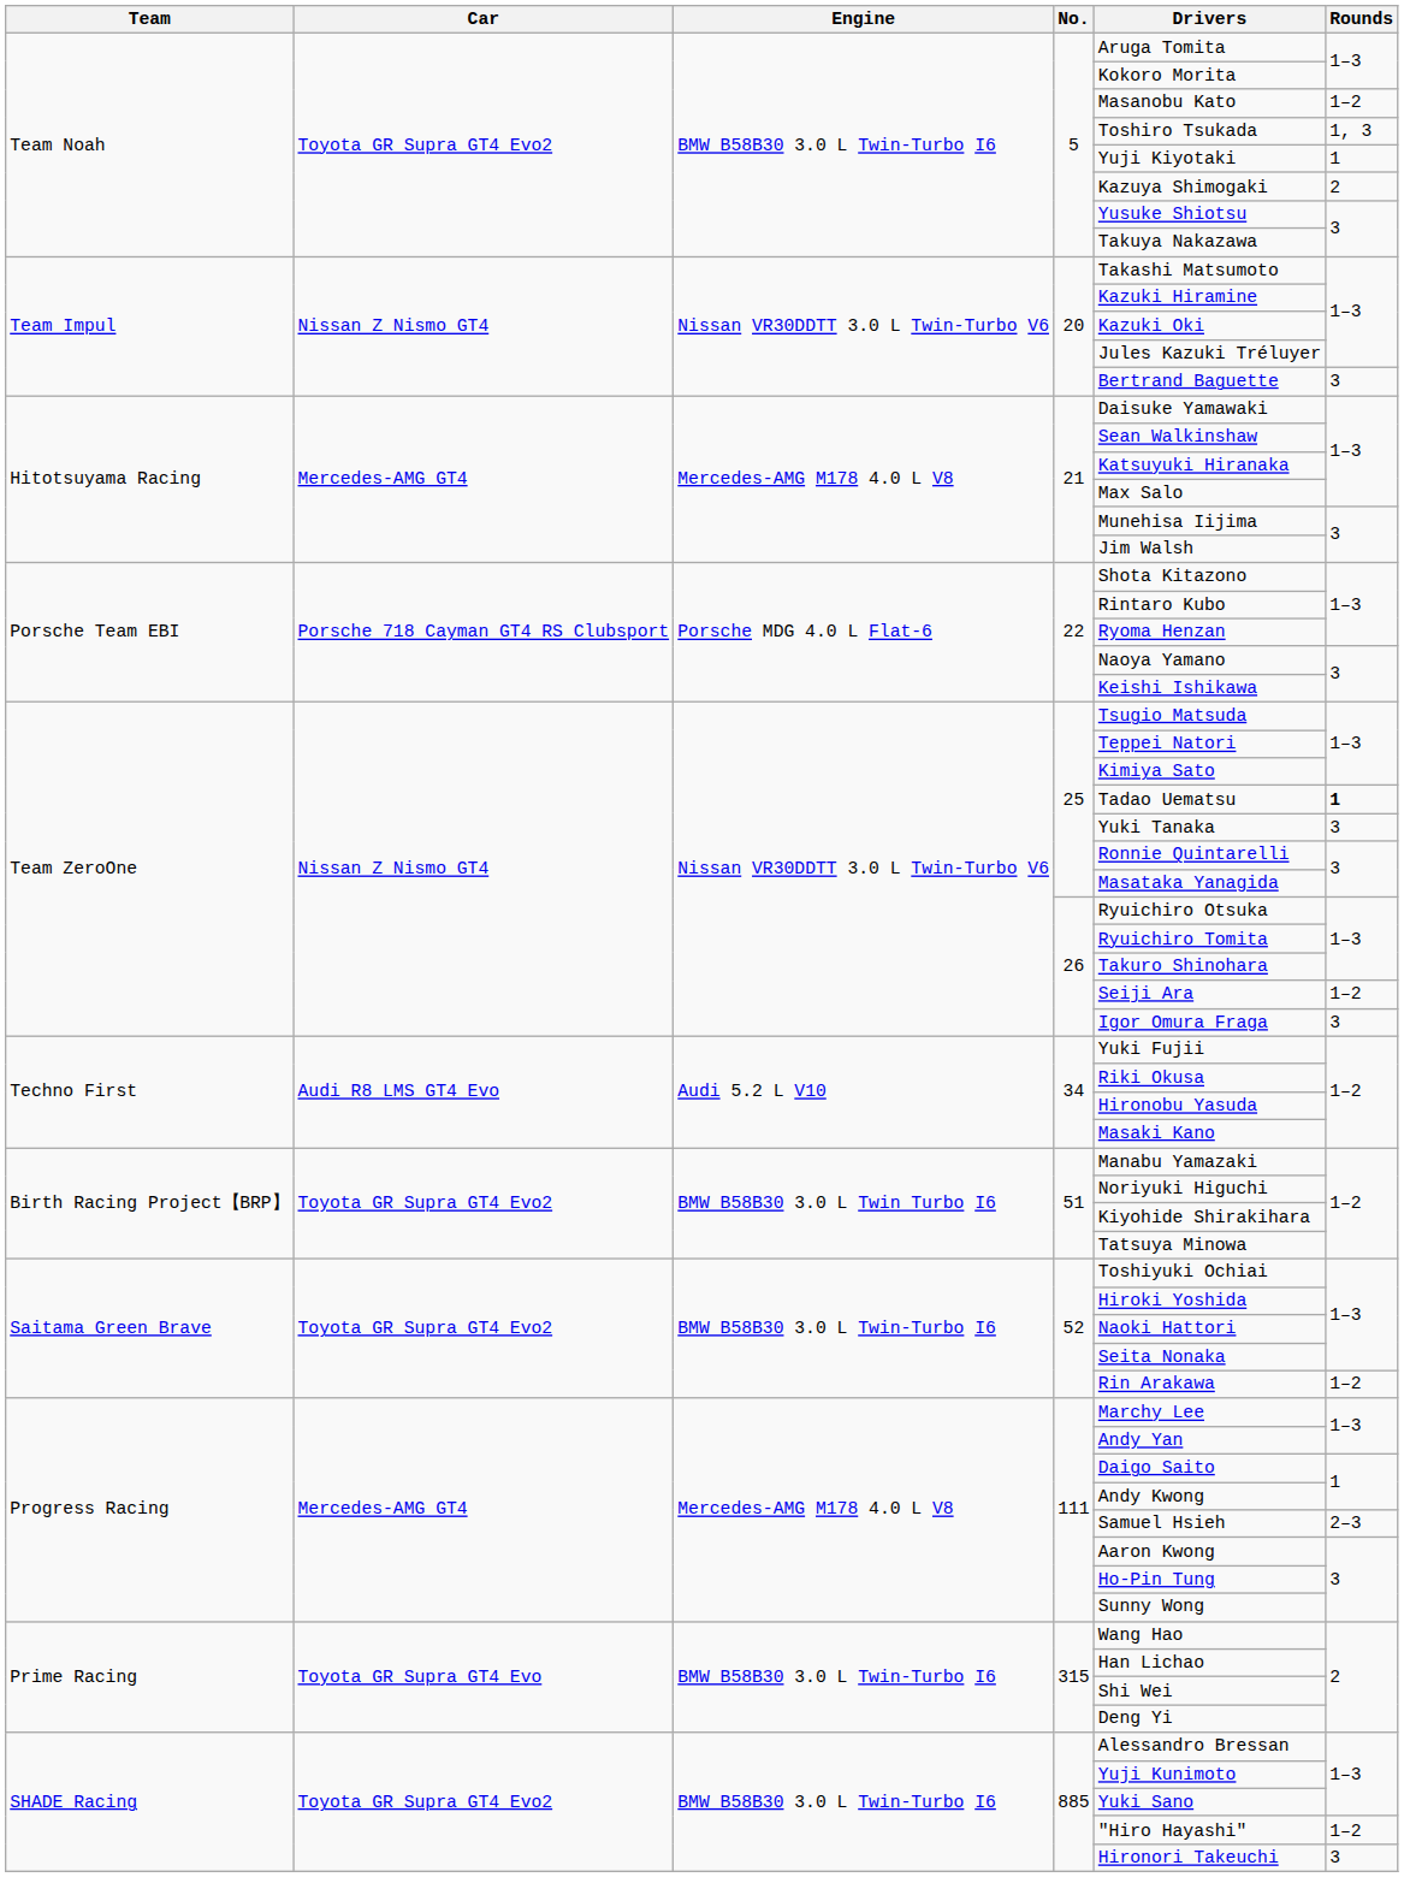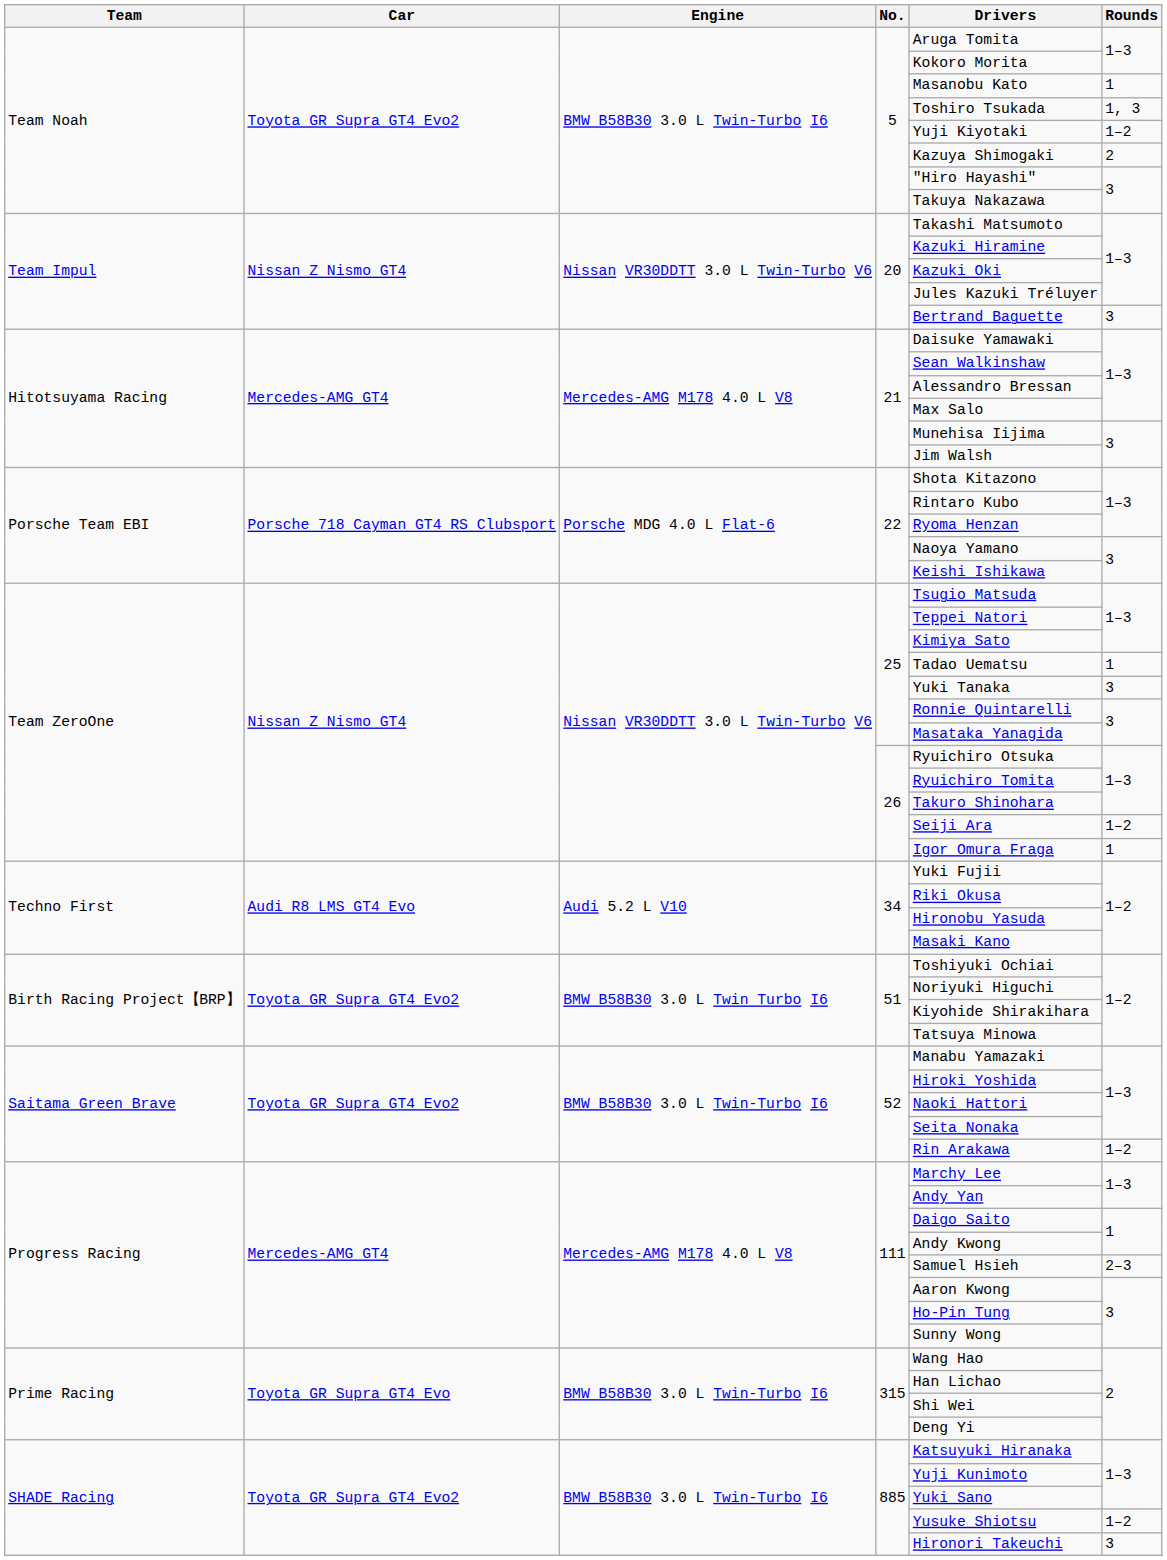row 4 | Rounds: 1–2 -> 1
row 6 | Rounds: 1 -> 1–2
row 8 | Drivers: Yusuke Shiotsu -> "Hiro Hayashi"
row 17 | Drivers: Katsuyuki Hiranaka -> Alessandro Bressan
row 29 | Rounds: bold -> normal
row 37 | Rounds: 3 -> 1
row 42 | Drivers: Manabu Yamazaki -> Toshiyuki Ochiai
row 46 | Drivers: Toshiyuki Ochiai -> Manabu Yamazaki
row 63 | Drivers: Alessandro Bressan -> Katsuyuki Hiranaka
row 66 | Drivers: "Hiro Hayashi" -> Yusuke Shiotsu
